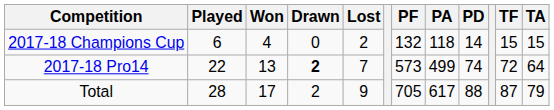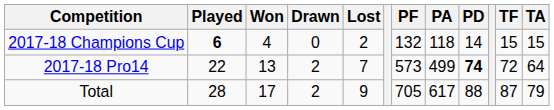2017-18 Champions Cup | Played: normal -> bold
2017-18 Pro14 | Drawn: bold -> normal
2017-18 Pro14 | PD: normal -> bold
